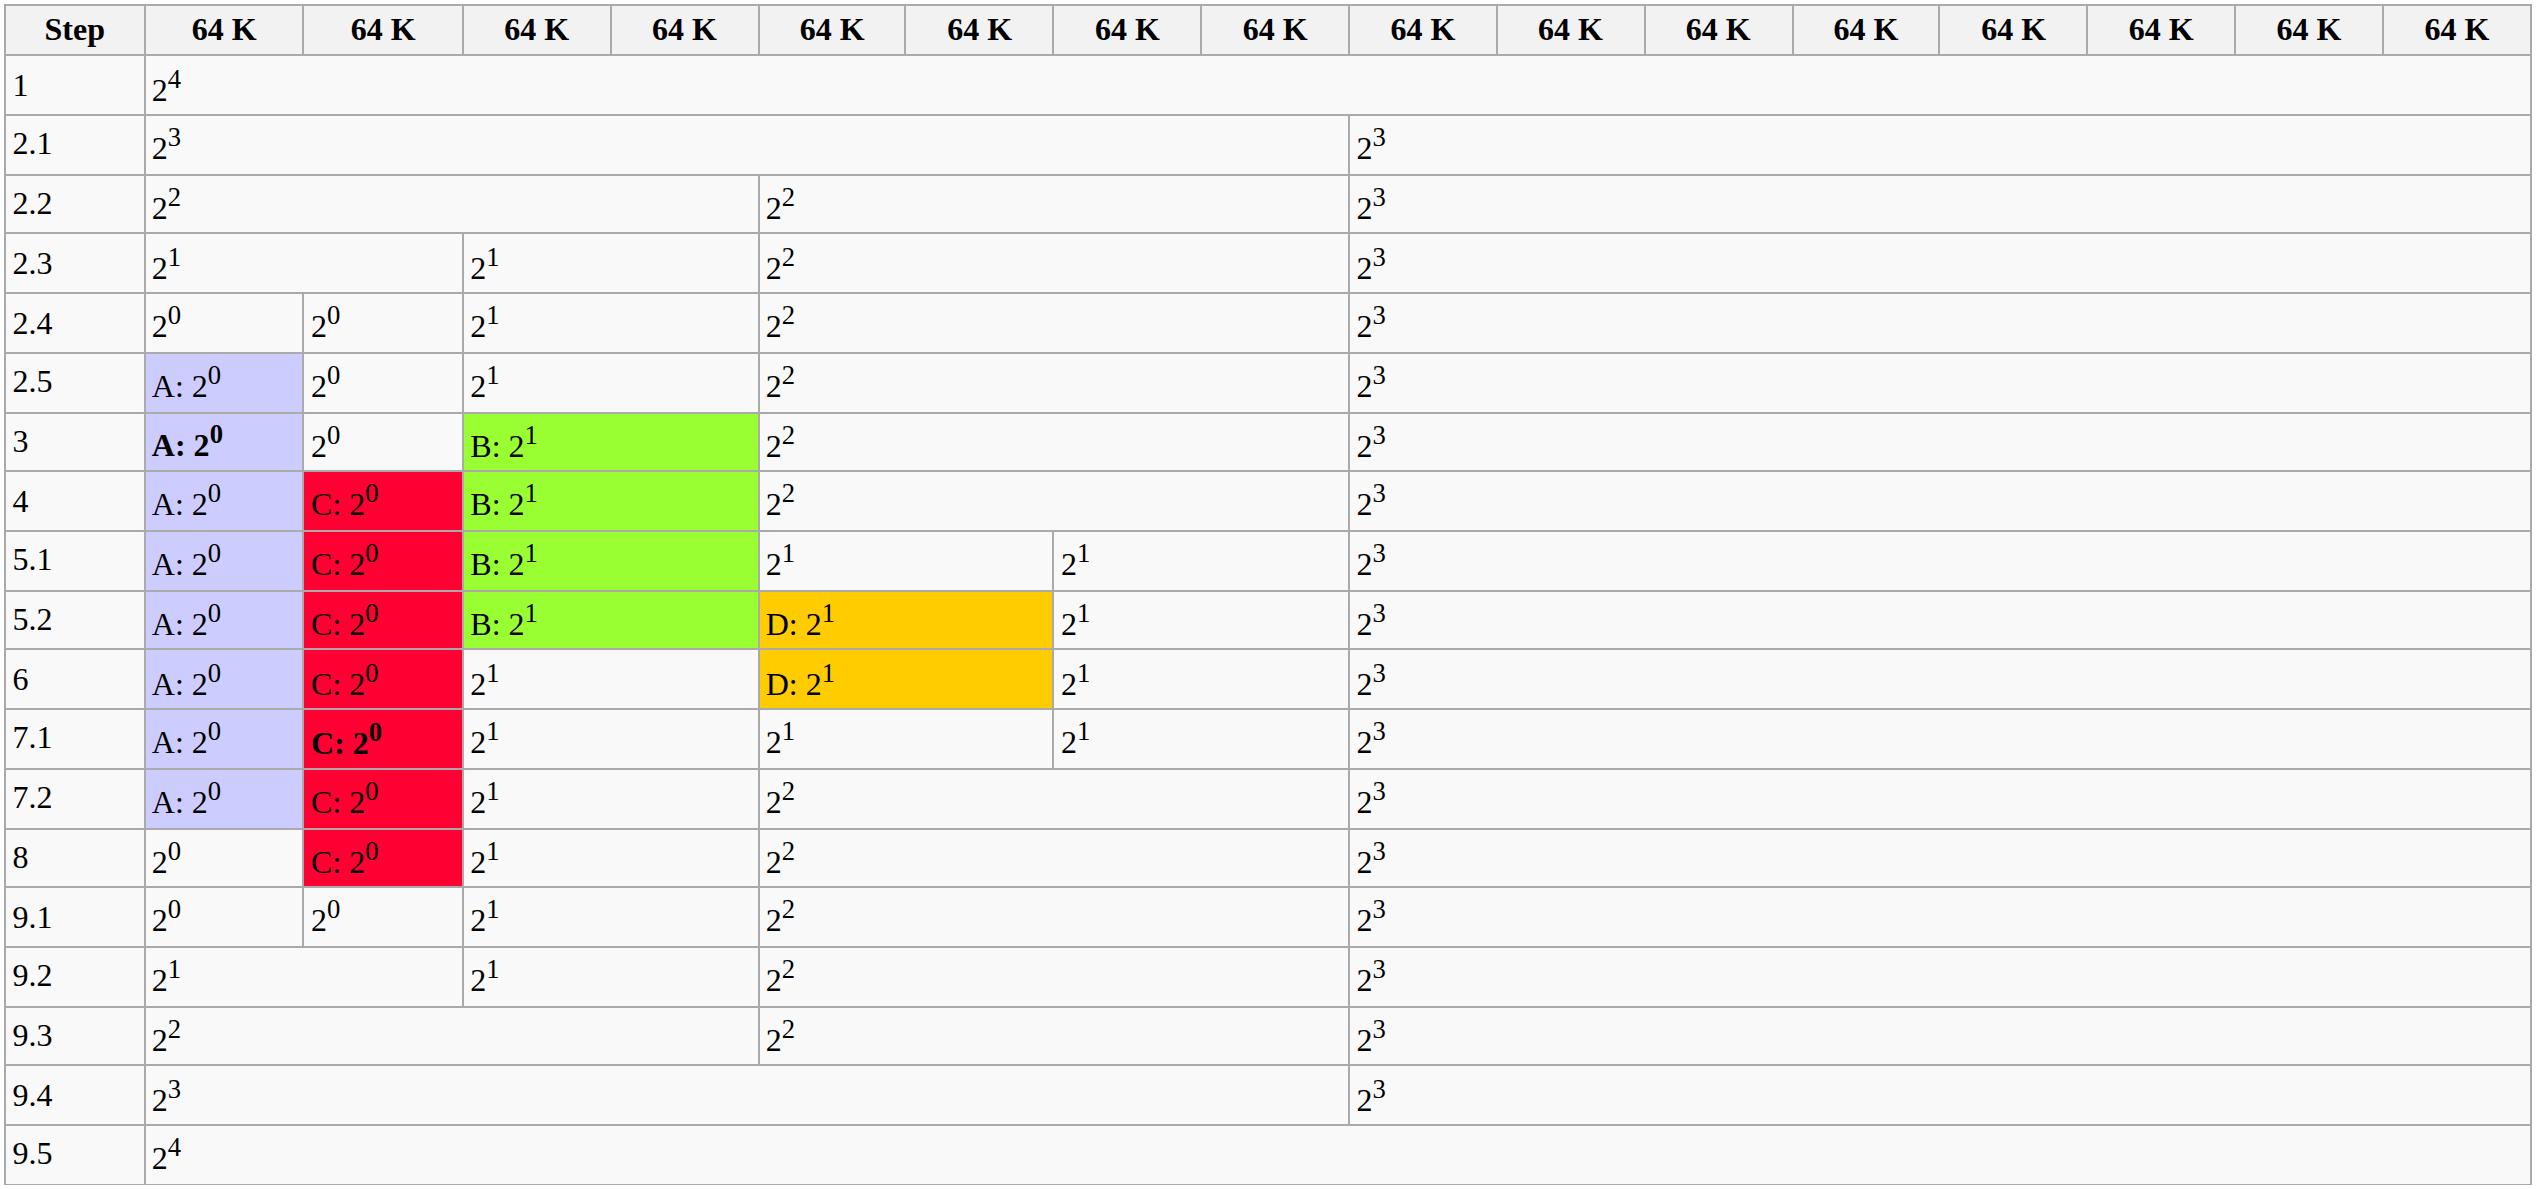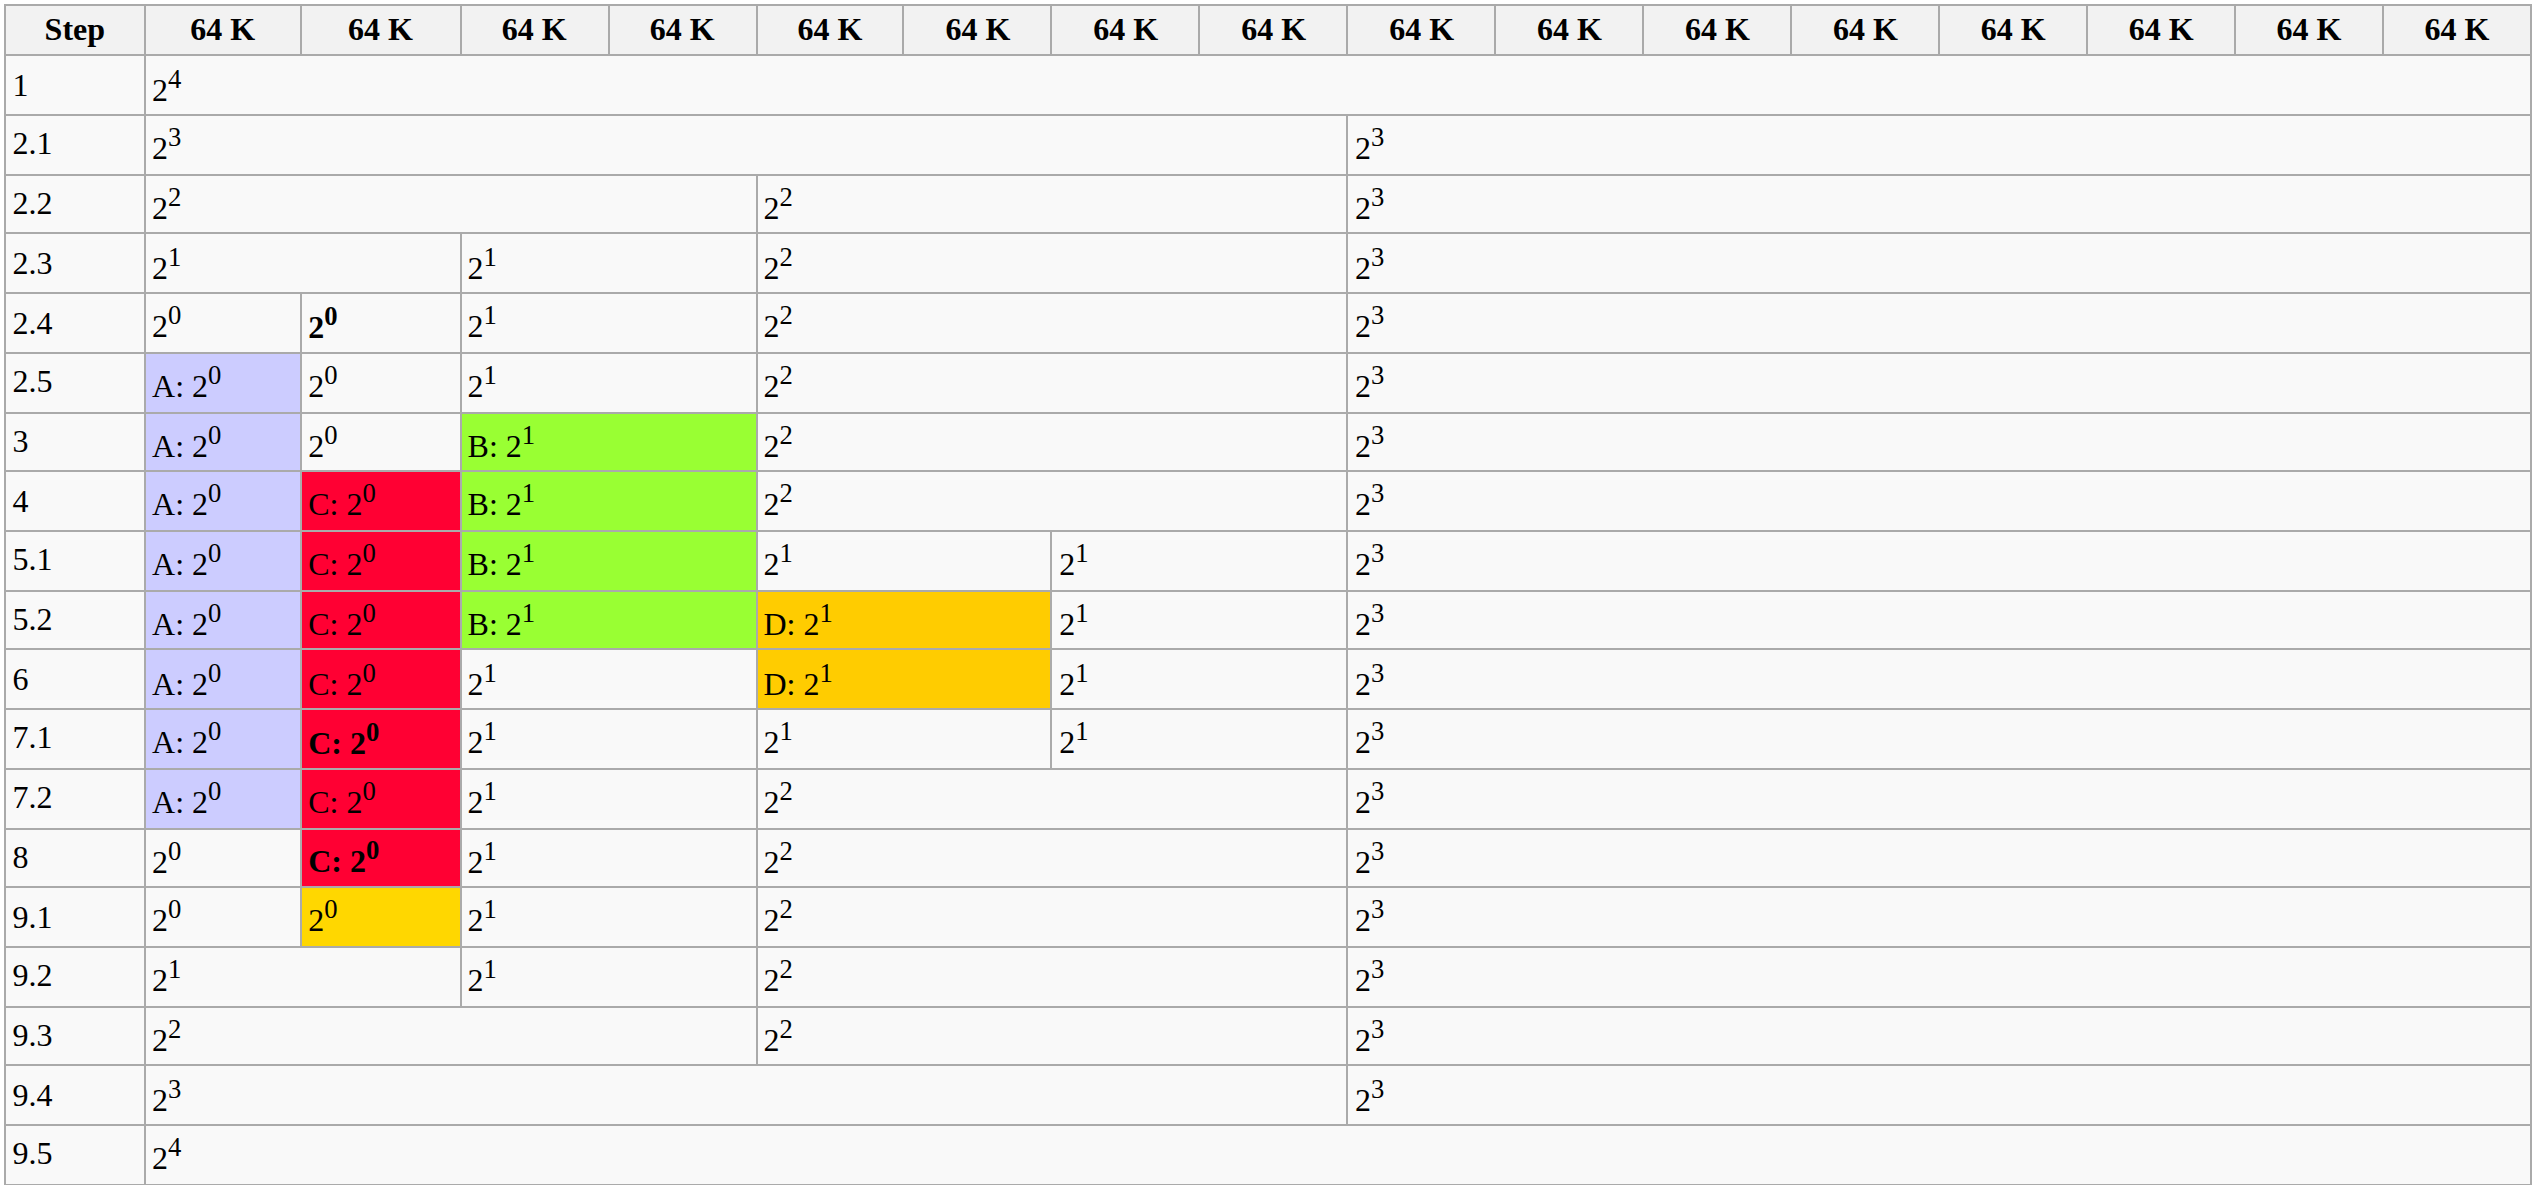2.4 | column 3: normal -> bold
3 | column 2: bold -> normal
8 | column 3: normal -> bold
9.1 | column 3: no background -> gold background
